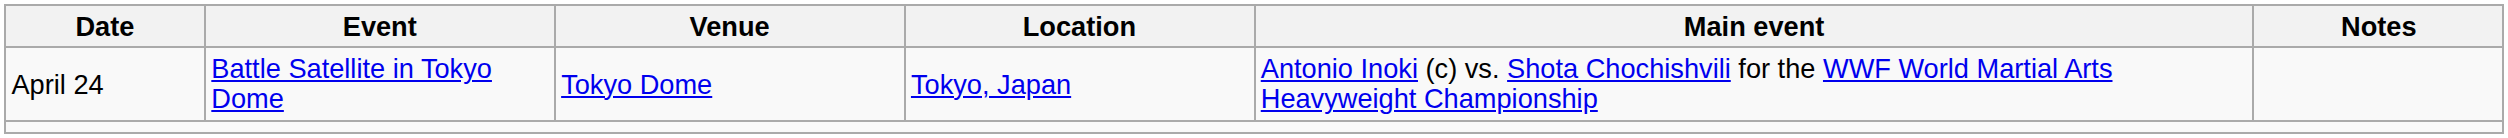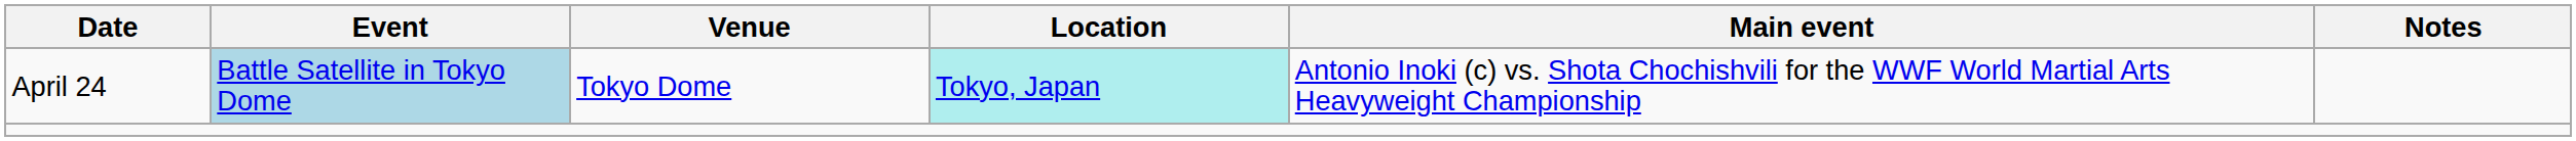April 24 | Event: no background -> lightblue background
April 24 | Location: no background -> paleturquoise background
